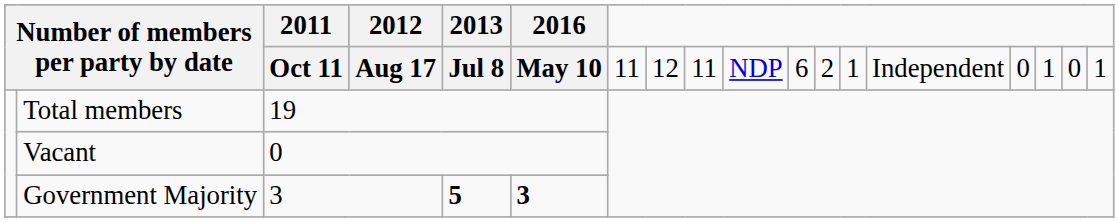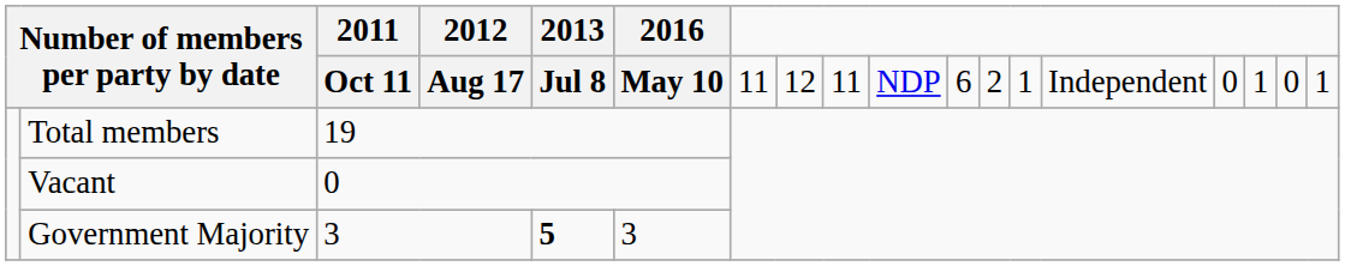Government Majority | 2016: bold -> normal
